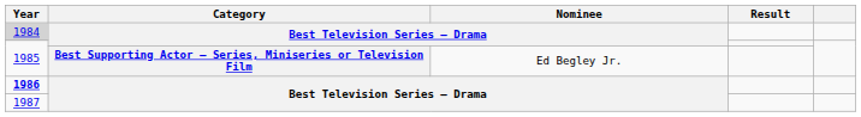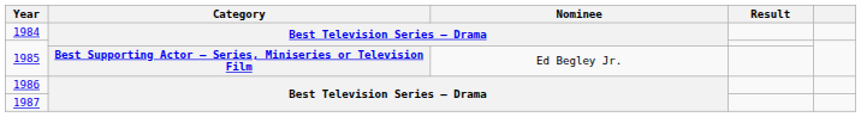1984 | Year: lightgrey background -> no background
1986 | Year: bold -> normal
